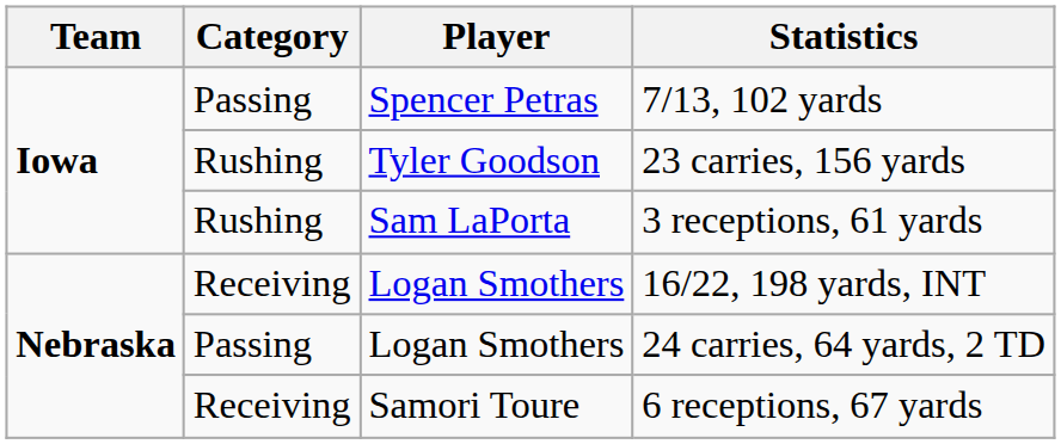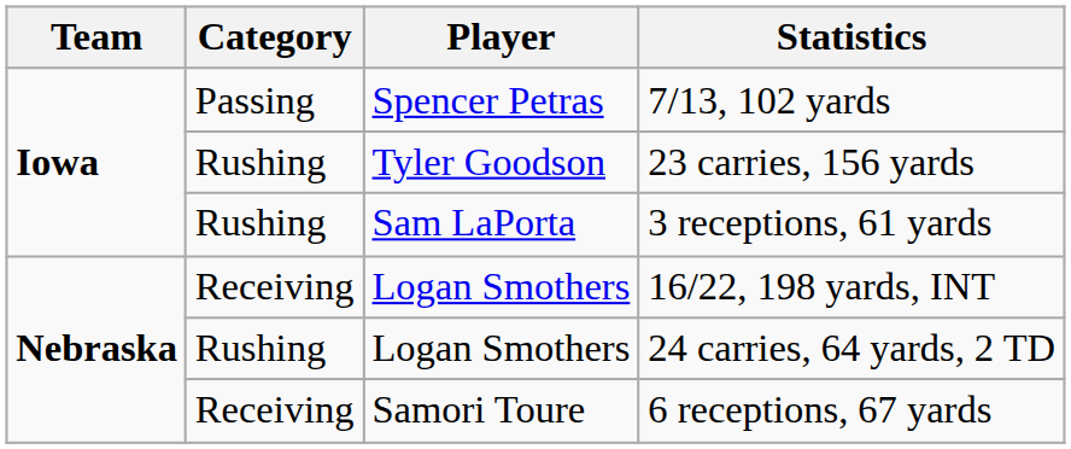24 carries, 64 yards, 2 TD | Category: Passing -> Rushing
